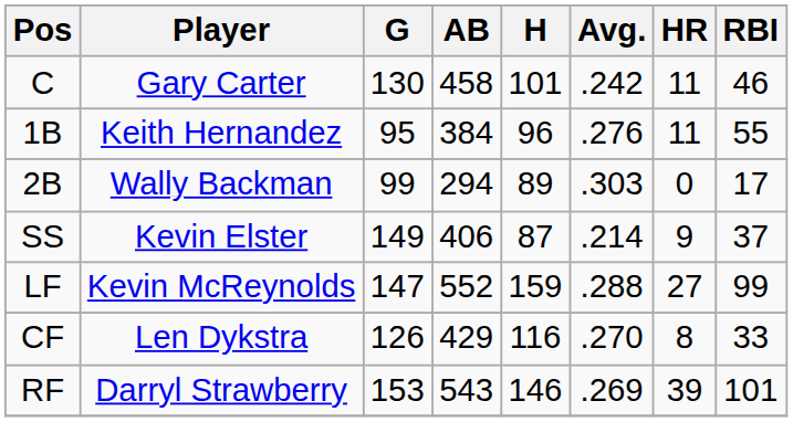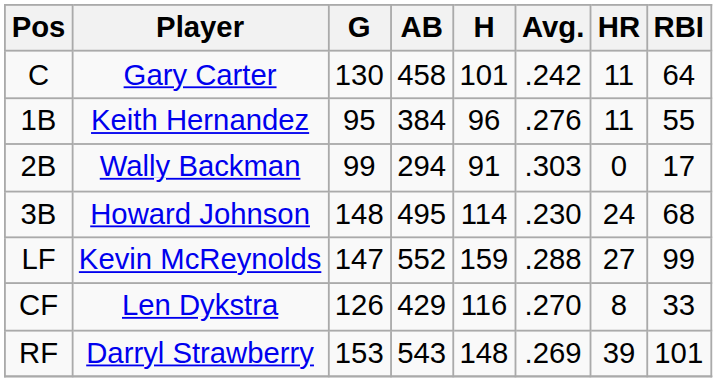C | RBI: 46 -> 64
2B | H: 89 -> 91
+ row: 3B | Howard Johnson | 148 | 495 | 114 | .230 | 24 | 68
- row: SS | Kevin Elster | 149 | 406 | 87 | .214 | 9 | 37
RF | H: 146 -> 148
